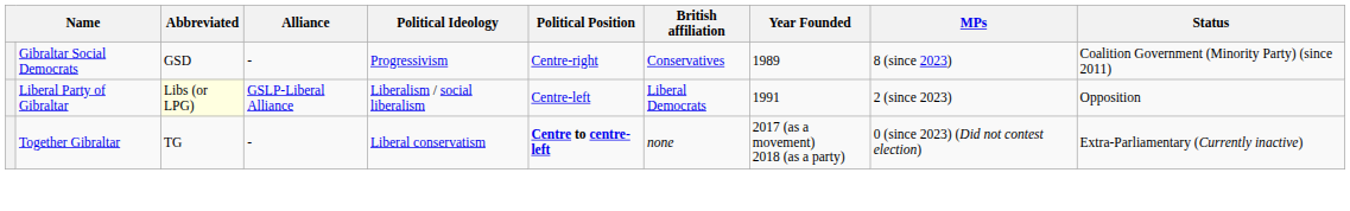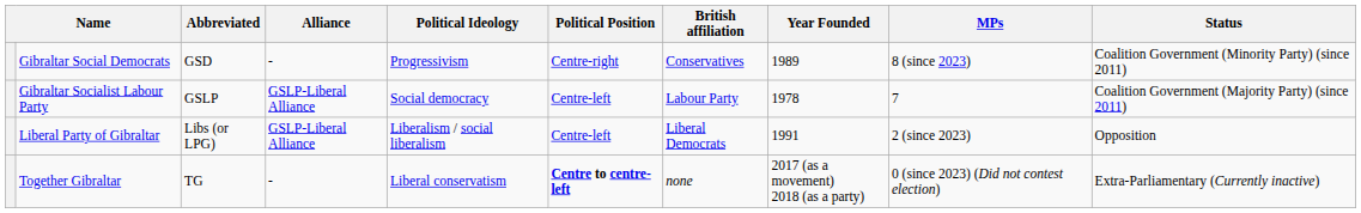+ row: Gibraltar Socialist Labour Party | GSLP | GSLP-Liberal Alliance | Social democracy | Centre-left | Labour Party | 1978 | 7 | Coalition Government (Majority Party) (since 2011)
Liberal Party of Gibraltar | Abbreviated: lightyellow background -> no background
